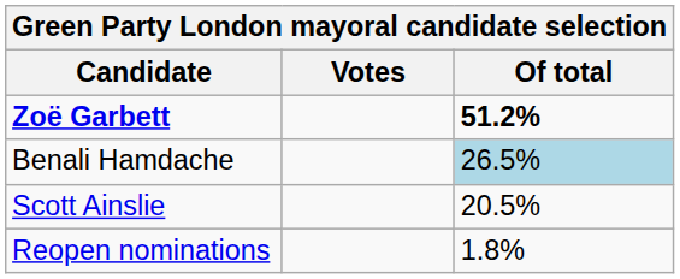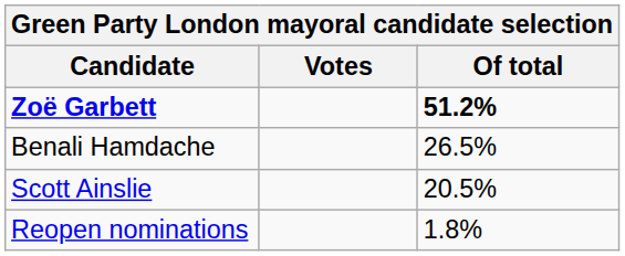Benali Hamdache | Of total: lightblue background -> no background
